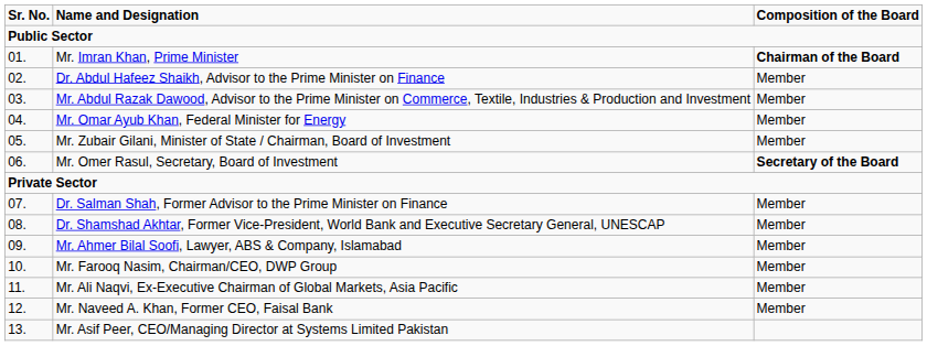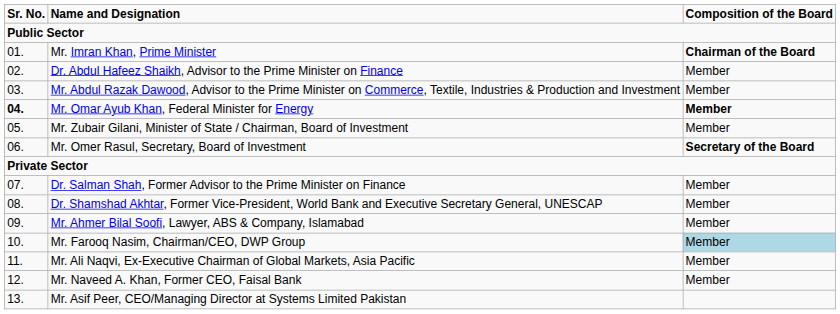Mr. Omar Ayub Khan, Federal Minister for Energy | Sr. No.: normal -> bold
Mr. Omar Ayub Khan, Federal Minister for Energy | Composition of the Board: normal -> bold
Mr. Farooq Nasim, Chairman/CEO, DWP Group | Composition of the Board: no background -> lightblue background
